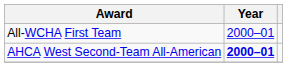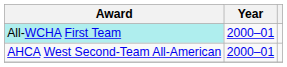row 2 | Award: no background -> paleturquoise background
row 3 | Year: bold -> normal
